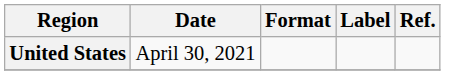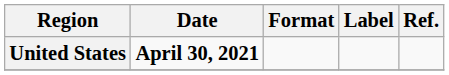United States | Date: normal -> bold
